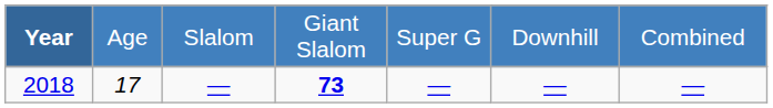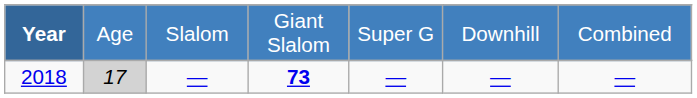2018 | column 2: no background -> lightgrey background
